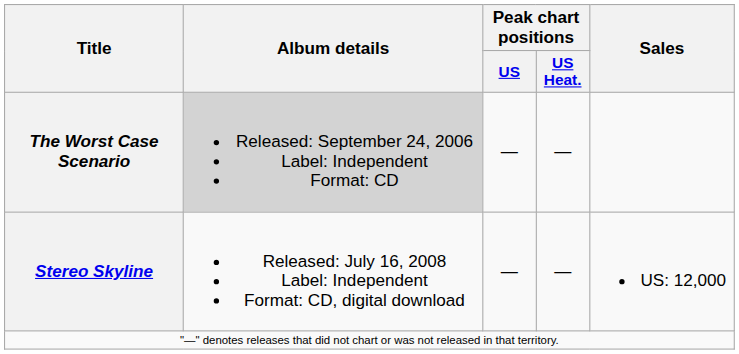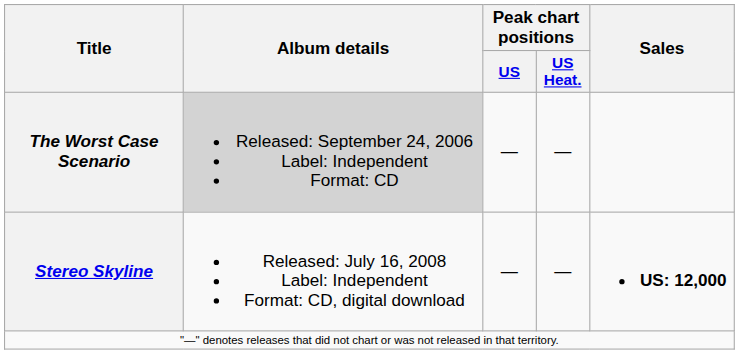Stereo Skyline | Sales: normal -> bold
